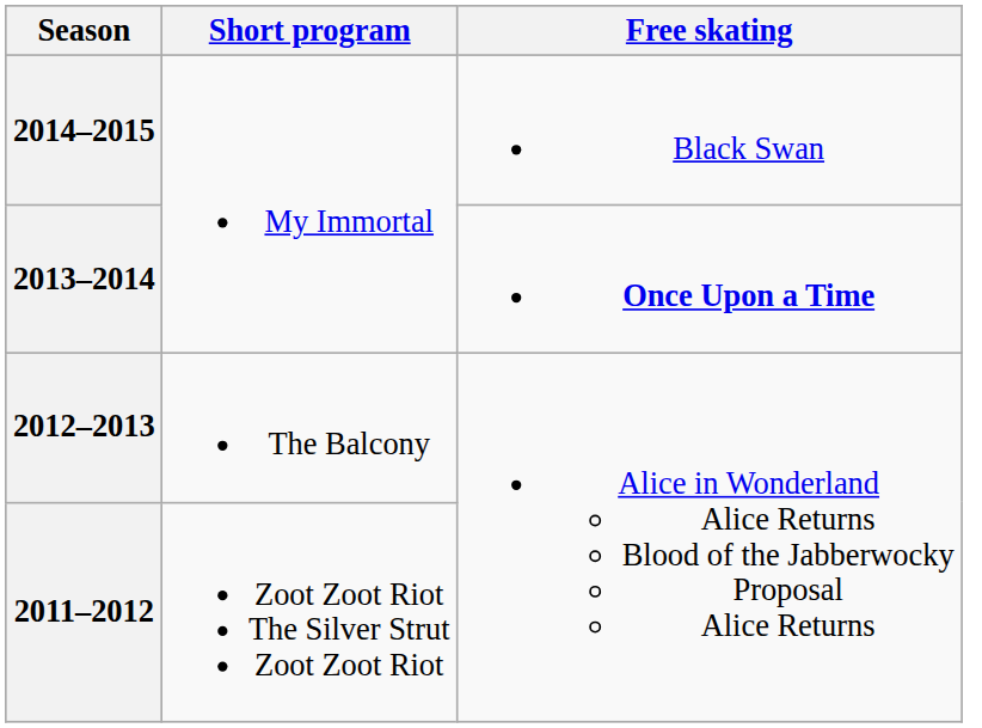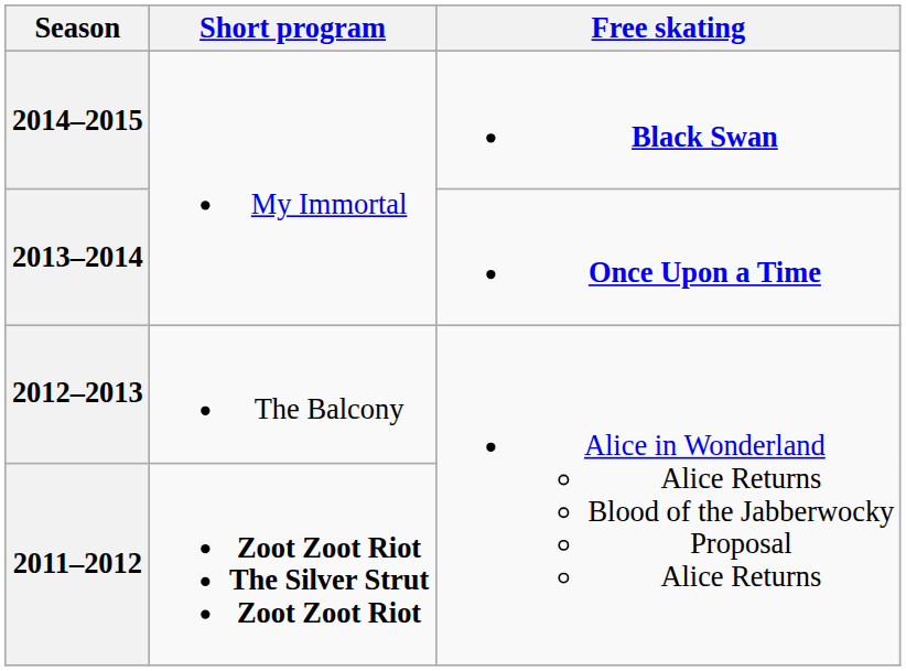2014–2015 | Free skating: normal -> bold
2011–2012 | Short program: normal -> bold
